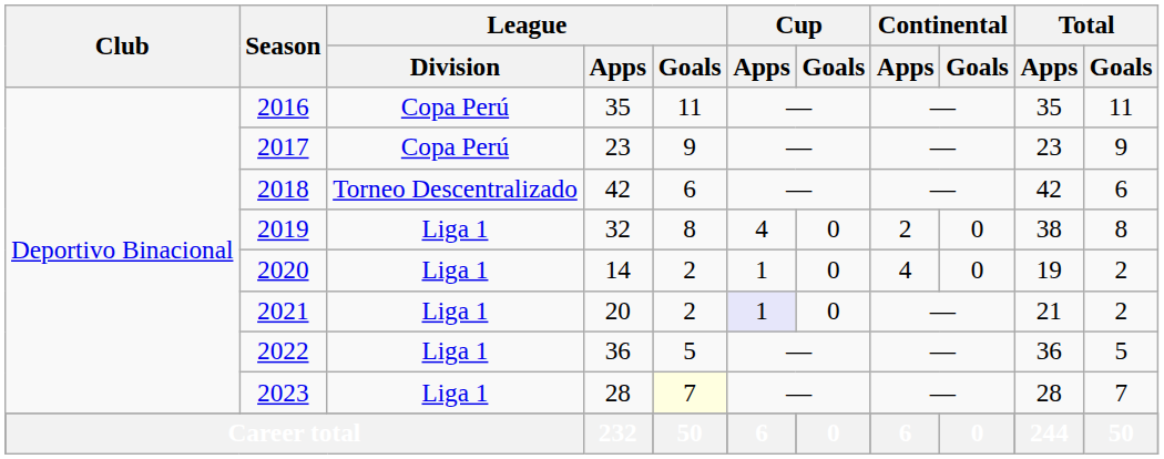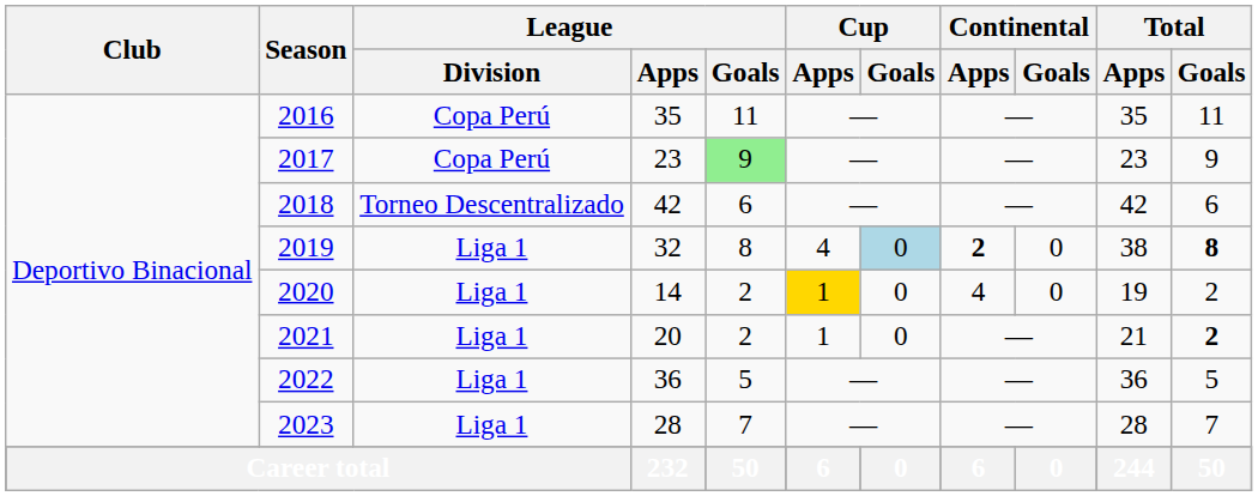2017 | League / Goals: no background -> lightgreen background
2019 | Cup / Goals: no background -> lightblue background
2019 | Continental / Apps: normal -> bold
2019 | Total / Goals: normal -> bold
2020 | Cup / Apps: no background -> gold background
2021 | Cup / Apps: lavender background -> no background
2021 | Total / Goals: normal -> bold
2023 | League / Goals: lightyellow background -> no background
